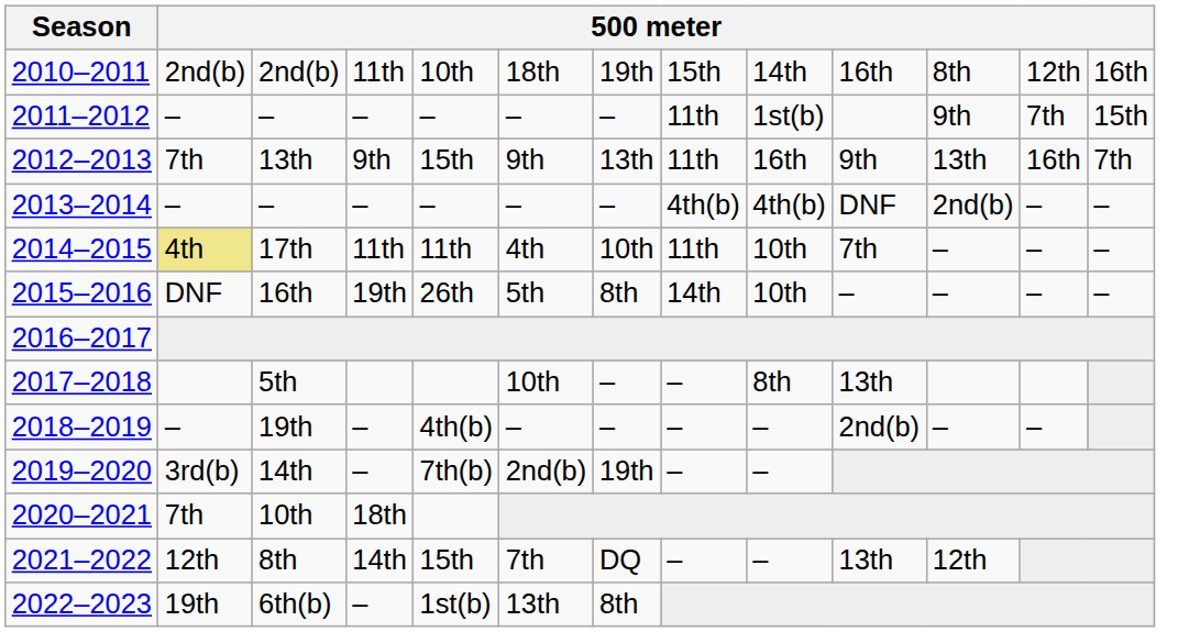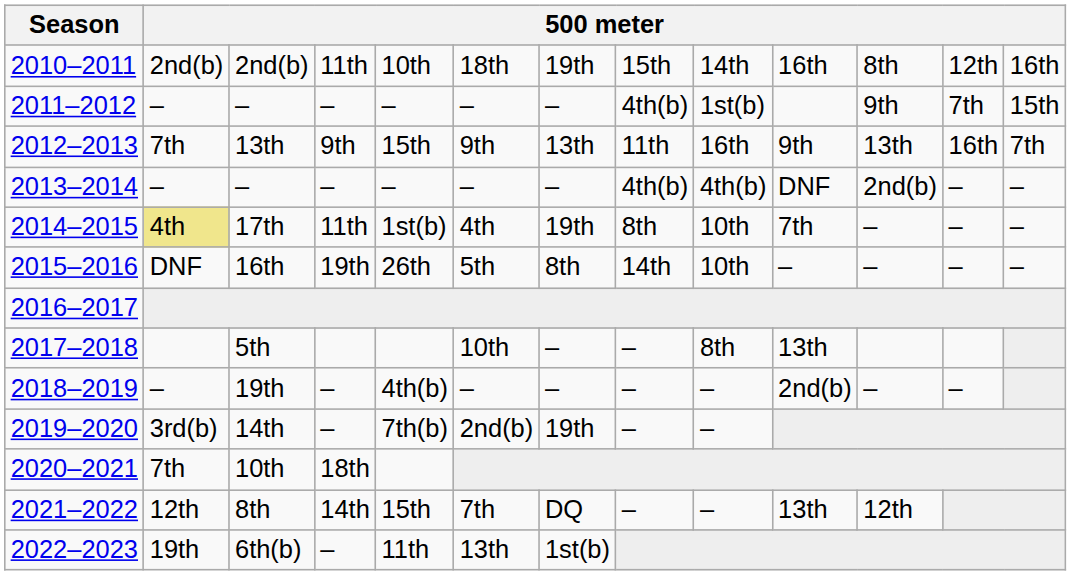2011–2012 / – | column 8: 11th -> 4th(b)
17th | column 5: 11th -> 1st(b)
17th | column 7: 10th -> 19th
17th | column 8: 11th -> 8th
6th(b) | column 5: 1st(b) -> 11th
6th(b) | column 7: 8th -> 1st(b)
